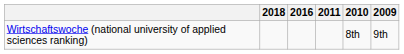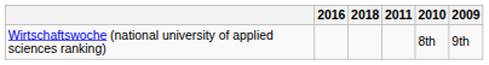columns swapped: 2018 <-> 2016
